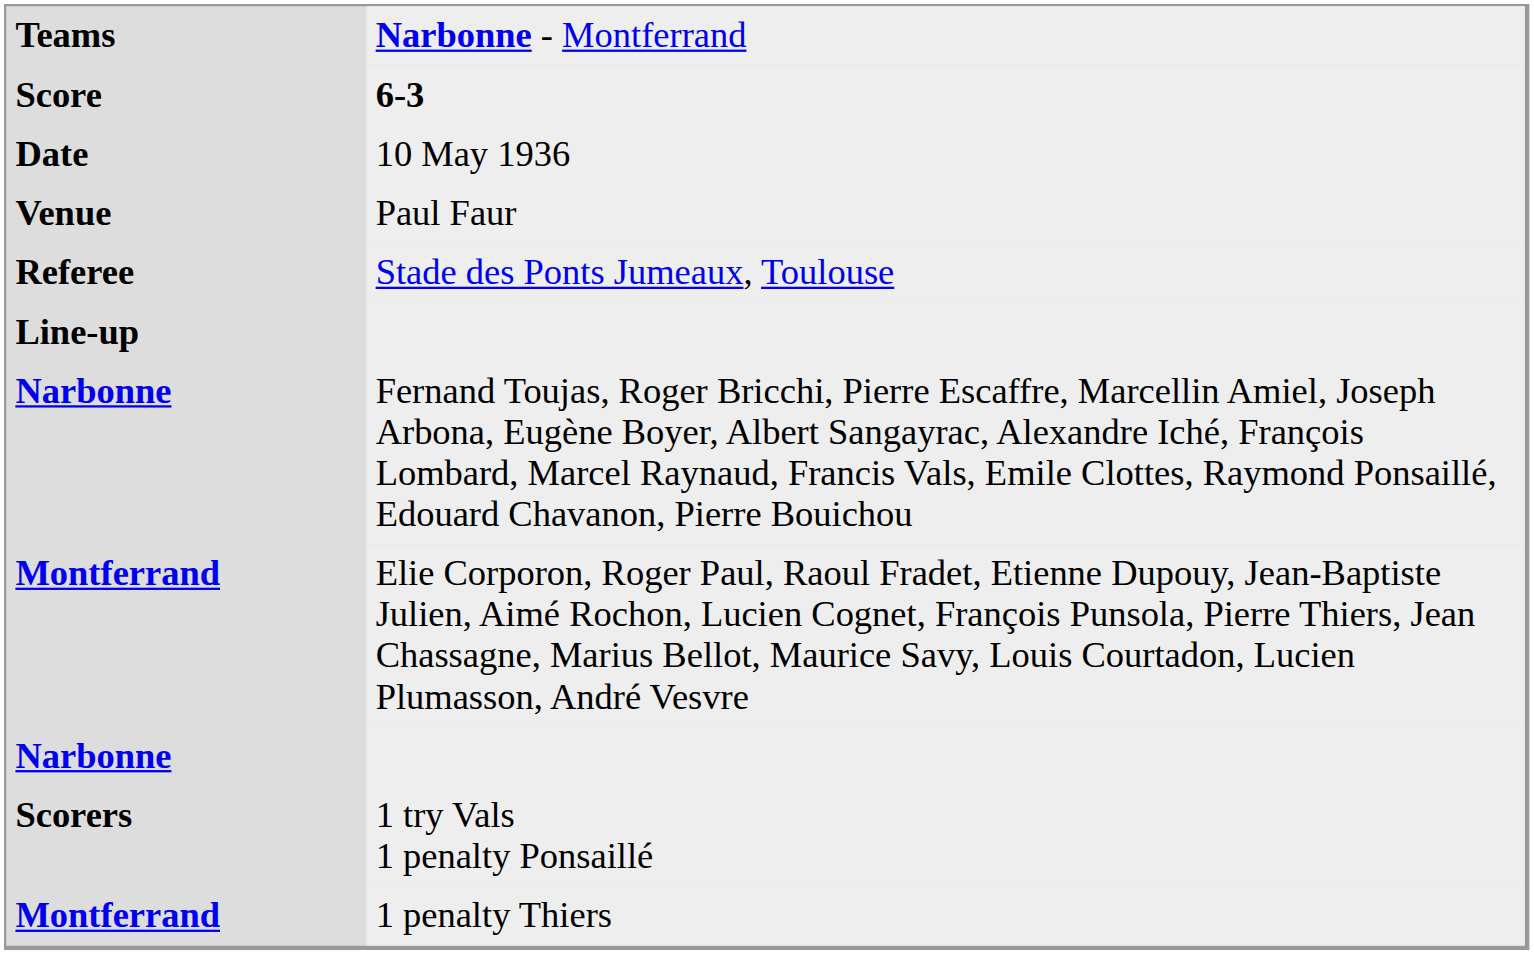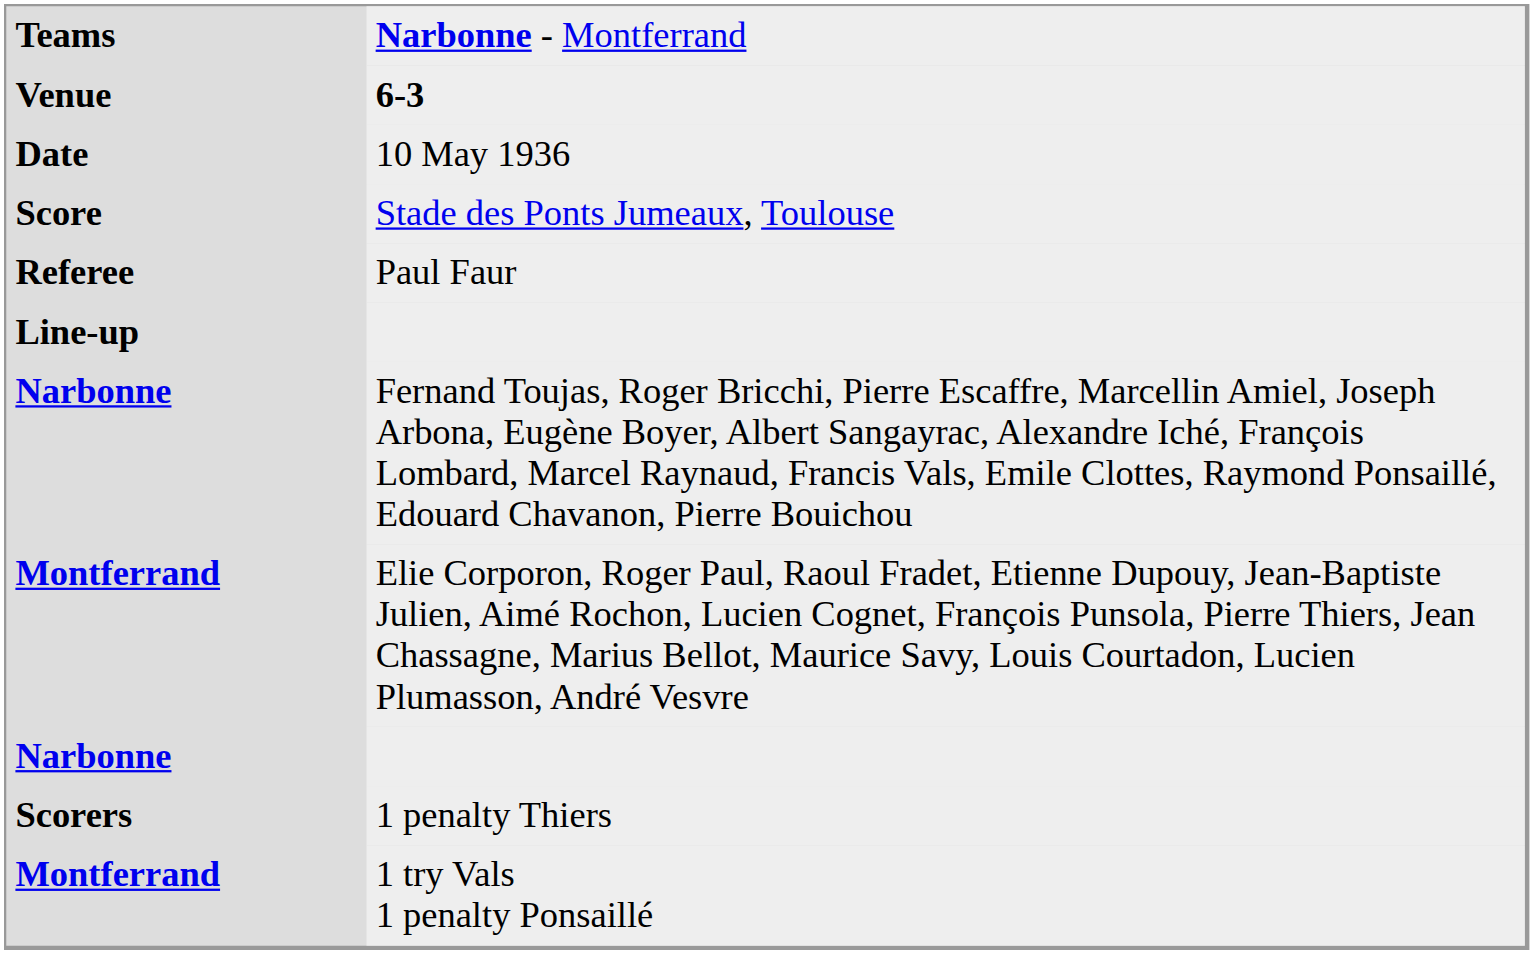row 2 | column 1: Score -> Venue
row 4 | column 1: Venue -> Score
row 4 | column 2: Paul Faur -> Stade des Ponts Jumeaux, Toulouse
row 5 | column 2: Stade des Ponts Jumeaux, Toulouse -> Paul Faur
row 10 | column 2: 1 try Vals 1 penalty Ponsaillé -> 1 penalty Thiers
row 11 | column 2: 1 penalty Thiers -> 1 try Vals 1 penalty Ponsaillé
